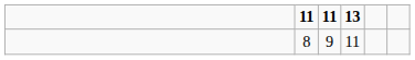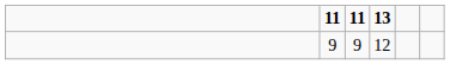row 2 | column 2: 8 -> 9
row 2 | 13: 11 -> 12
